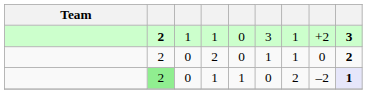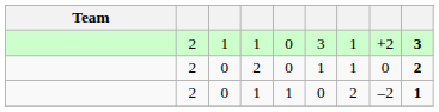row 2 | column 2: bold -> normal
row 4 | column 2: lightgreen background -> no background
row 4 | column 9: lavender background -> no background
